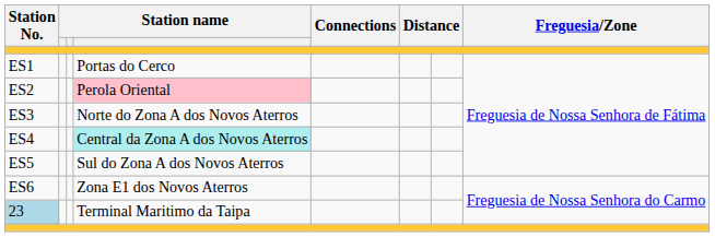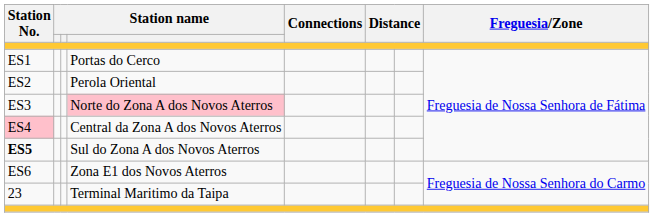ES2 | column 4: pink background -> no background
ES3 | column 4: no background -> pink background
ES4 | Station No.: no background -> pink background
ES4 | column 4: paleturquoise background -> no background
ES5 | Station No.: normal -> bold
23 | Station No.: lightblue background -> no background
